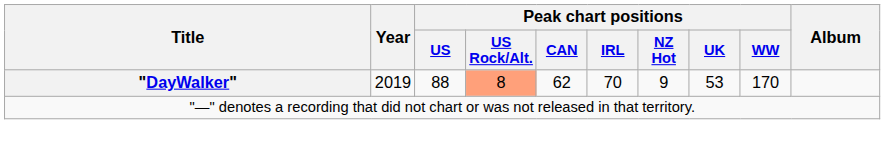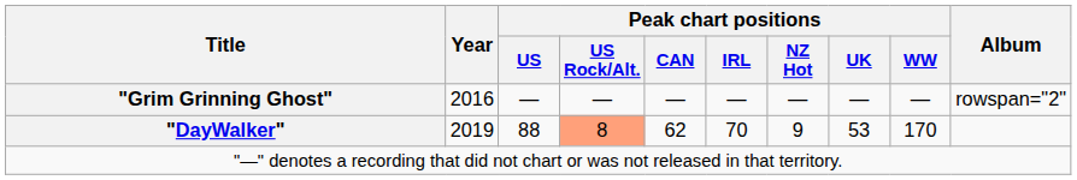+ row: "Grim Grinning Ghost" | 2016 | — | — | — | — | — | — | — | rowspan="2"
